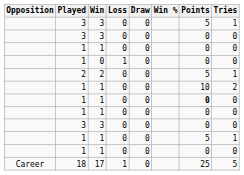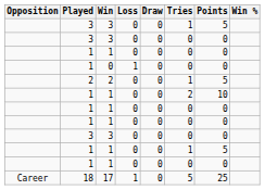columns swapped: Tries <-> Win %
row 8 | Points: bold -> normal
